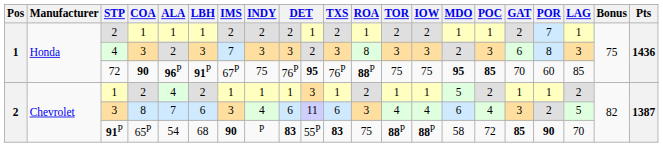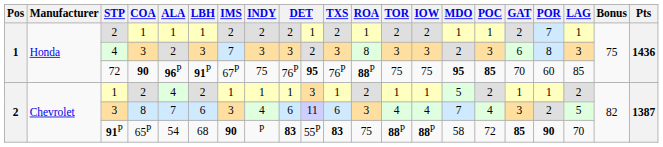row 6 | MDO: 6 -> 7
